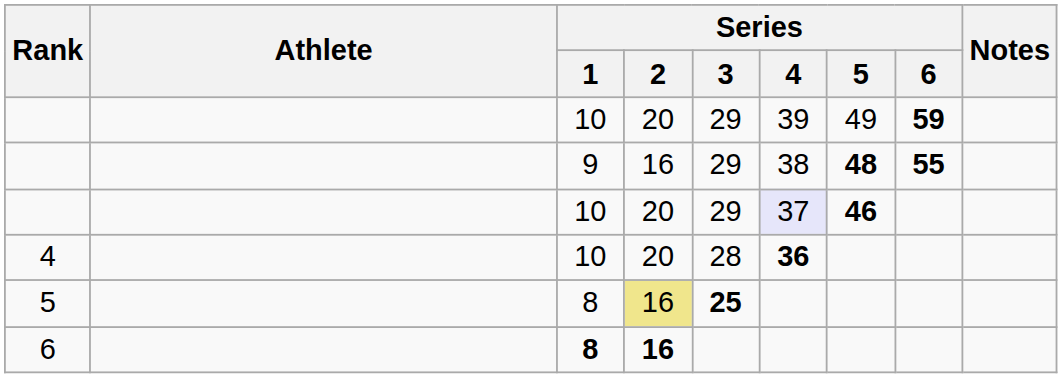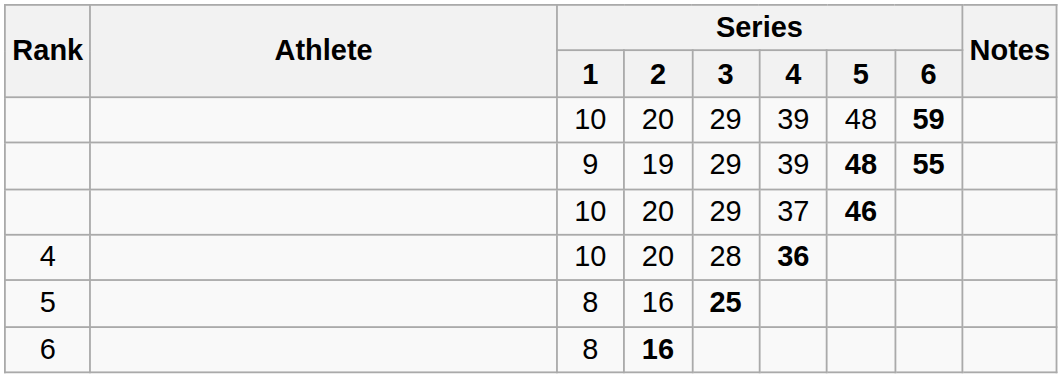row 3 | Series / 5: 49 -> 48
row 4 | Series / 2: 16 -> 19
row 4 | Series / 4: 38 -> 39
row 5 | Series / 4: lavender background -> no background
row 7 | Series / 2: khaki background -> no background
row 8 | Series / 1: bold -> normal
